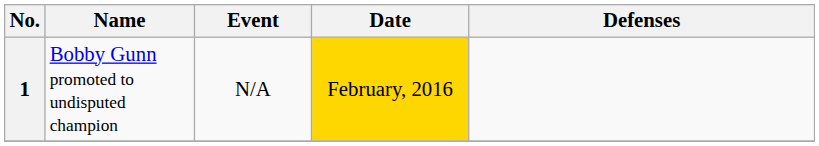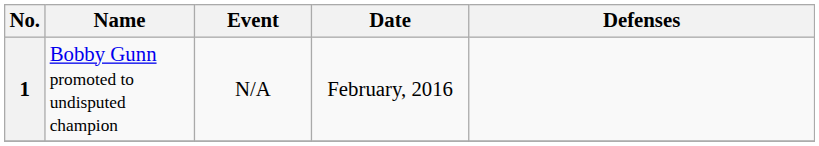1 | Date: gold background -> no background
